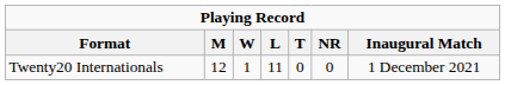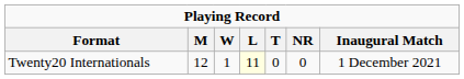Twenty20 Internationals | L: no background -> lightyellow background
